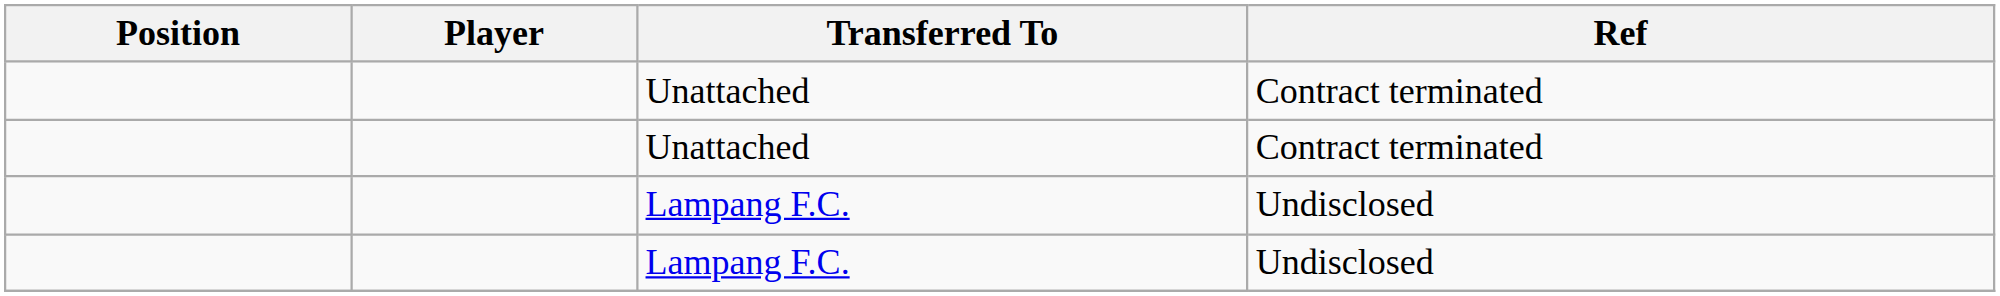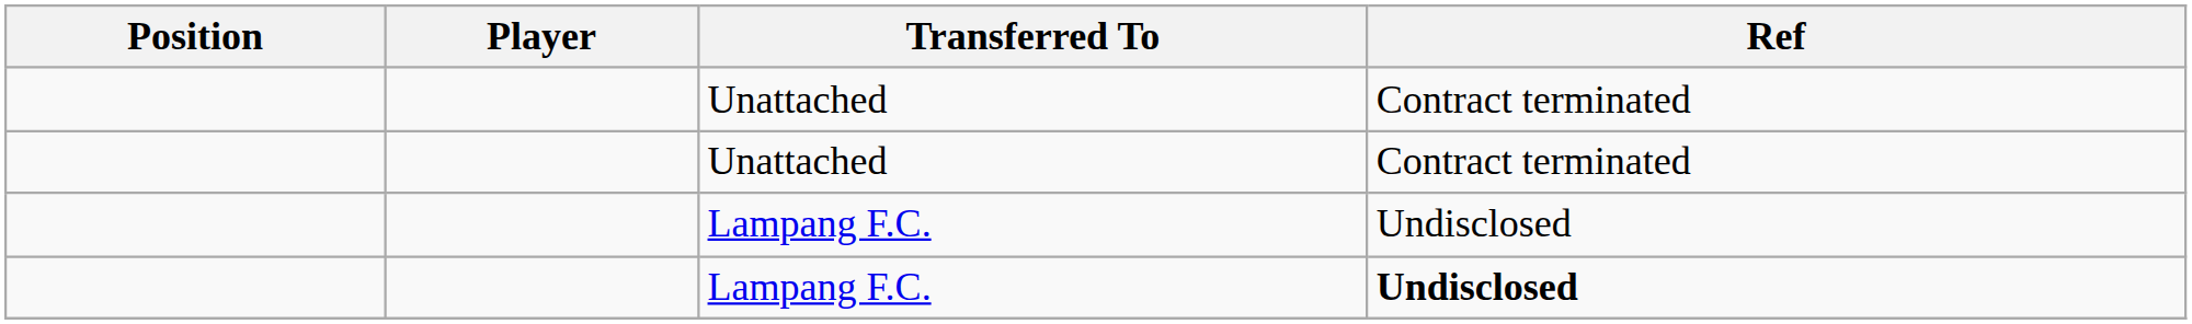row 5 | Ref: normal -> bold
